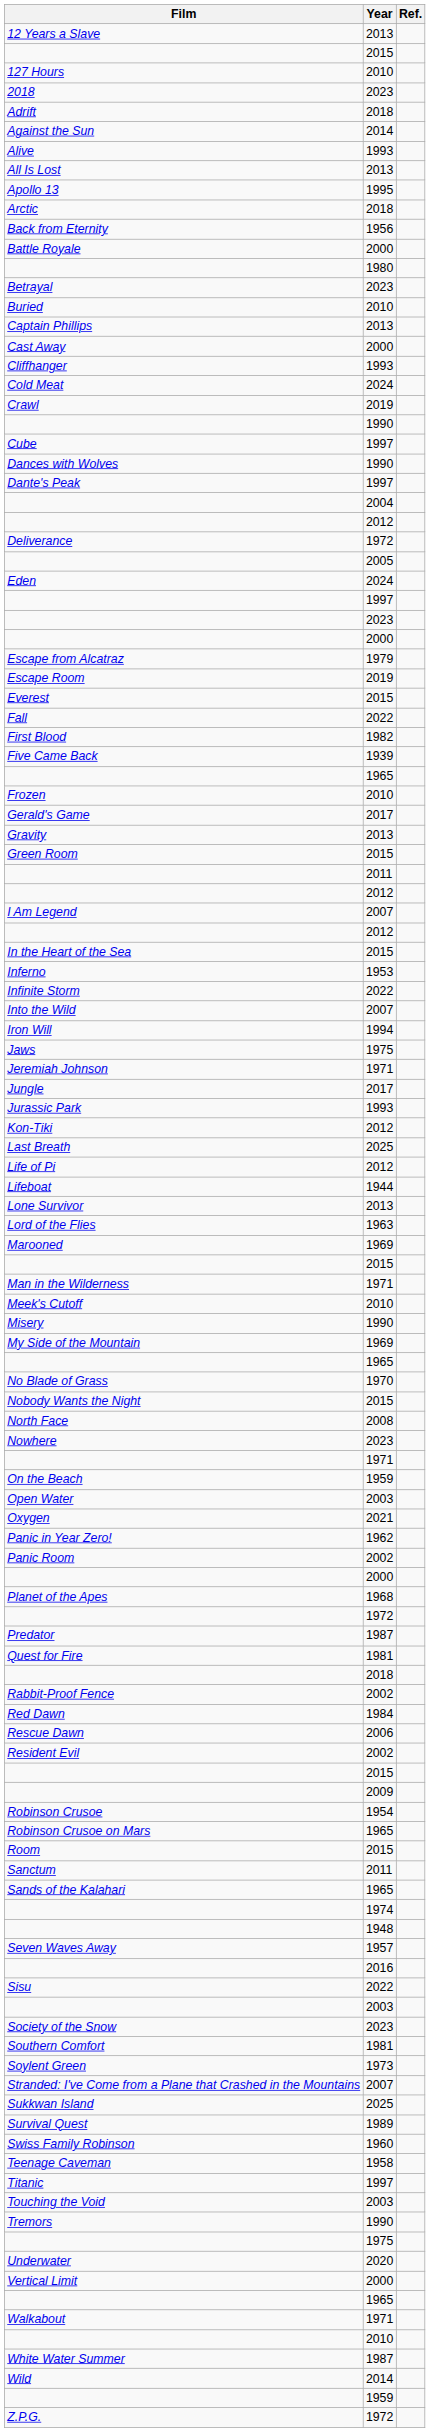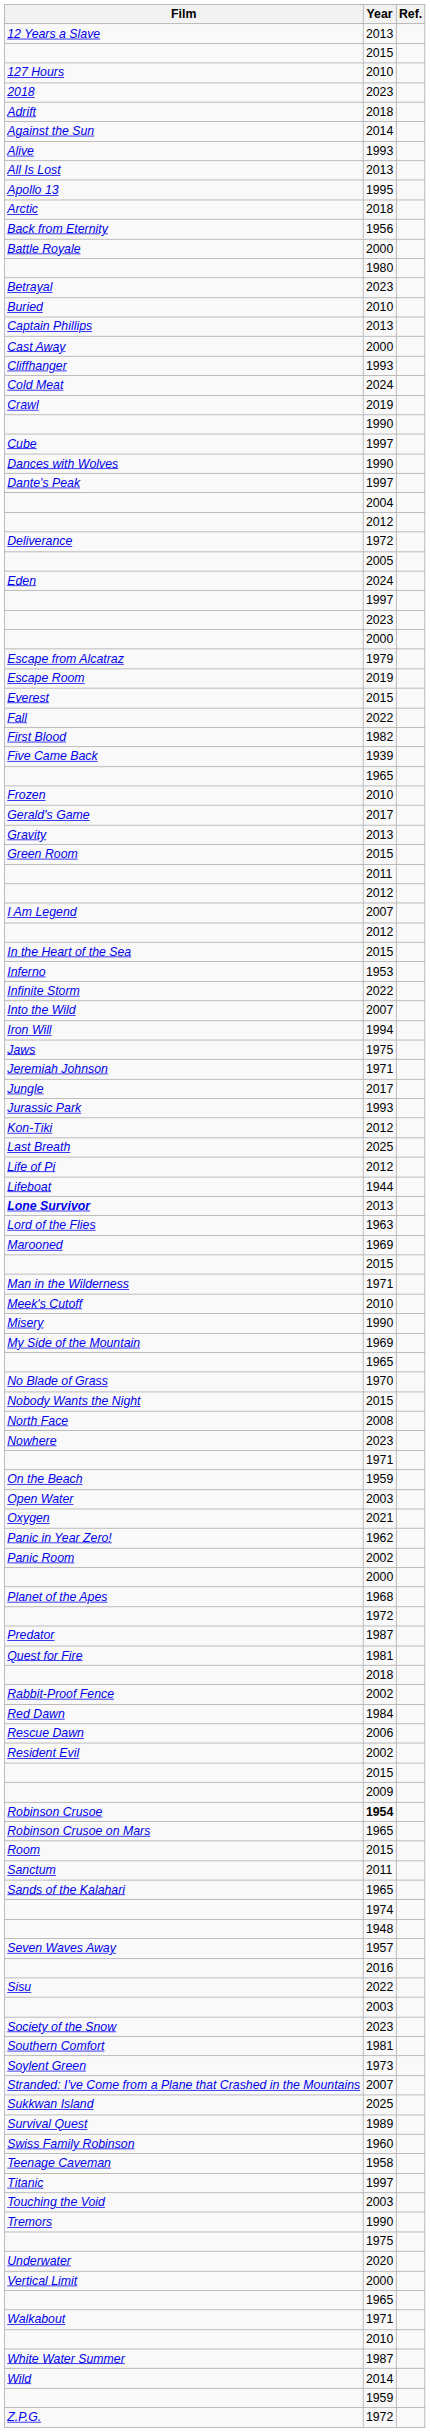Lone Survivor | Film: normal -> bold
Robinson Crusoe | Year: normal -> bold
